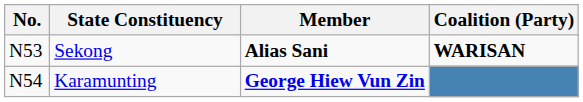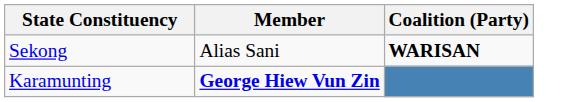- column: No. | N53 | N54
Sekong | Member: bold -> normal
